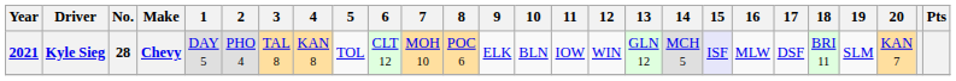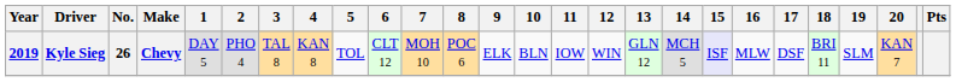Kyle Sieg | Year: 2021 -> 2019
Kyle Sieg | No.: 28 -> 26
